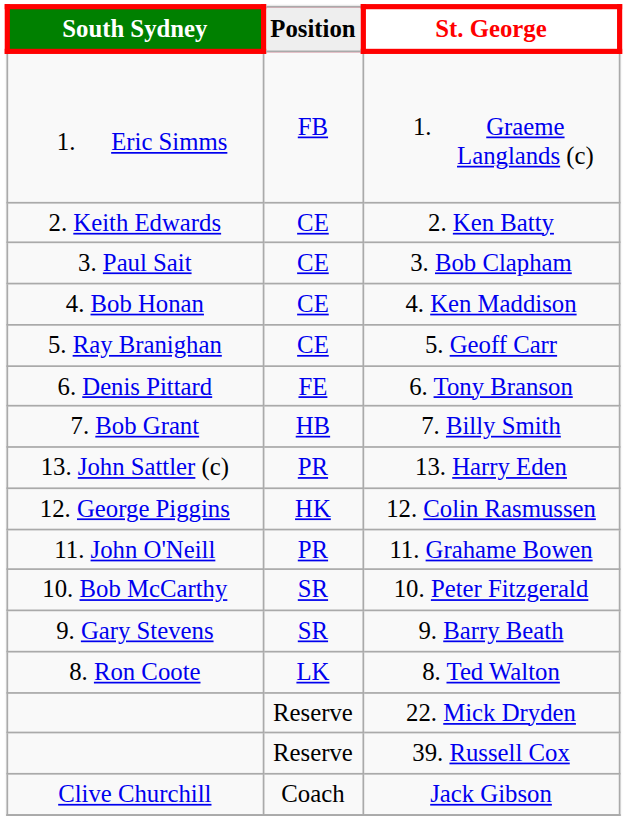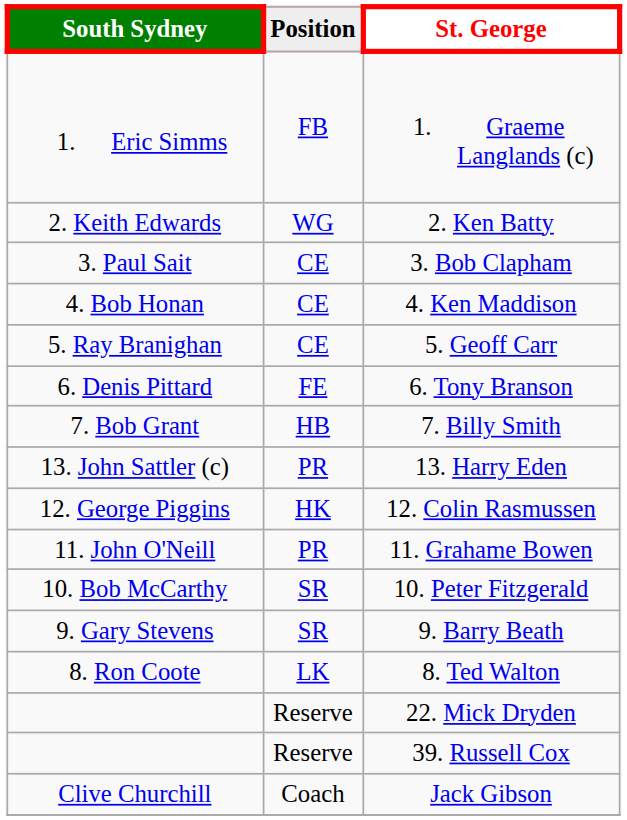2. Ken Batty | Position: CE -> WG
